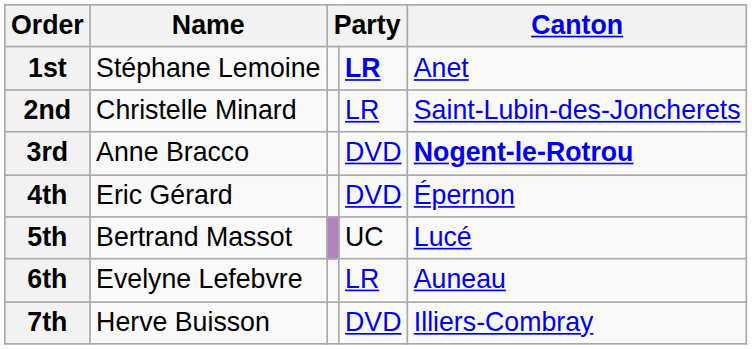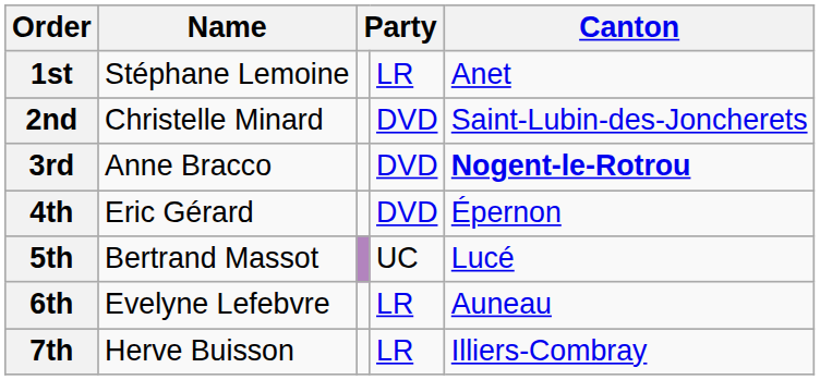1st | column 4: bold -> normal
2nd | column 4: LR -> DVD
7th | column 4: DVD -> LR
